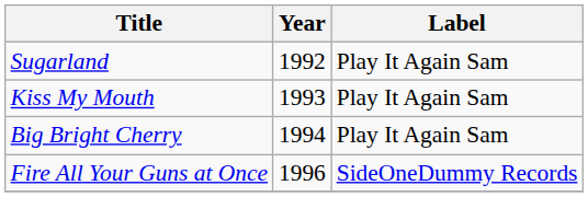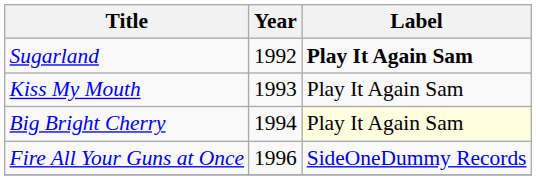Sugarland | Label: normal -> bold
Big Bright Cherry | Label: no background -> lightyellow background
